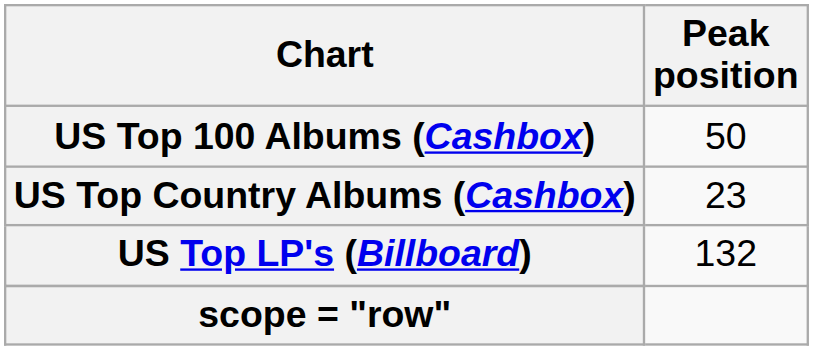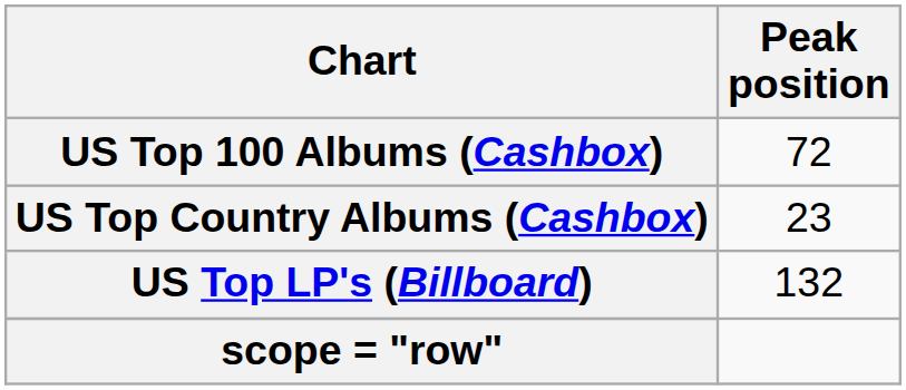US Top 100 Albums (Cashbox) | Peak position: 50 -> 72
